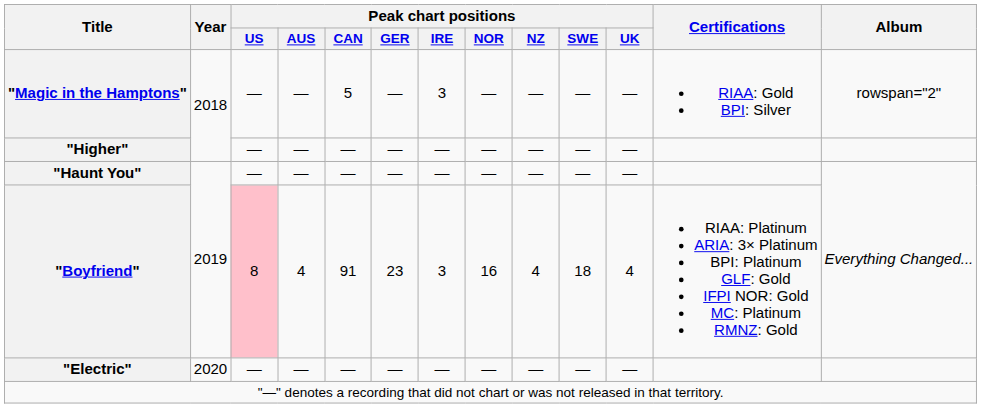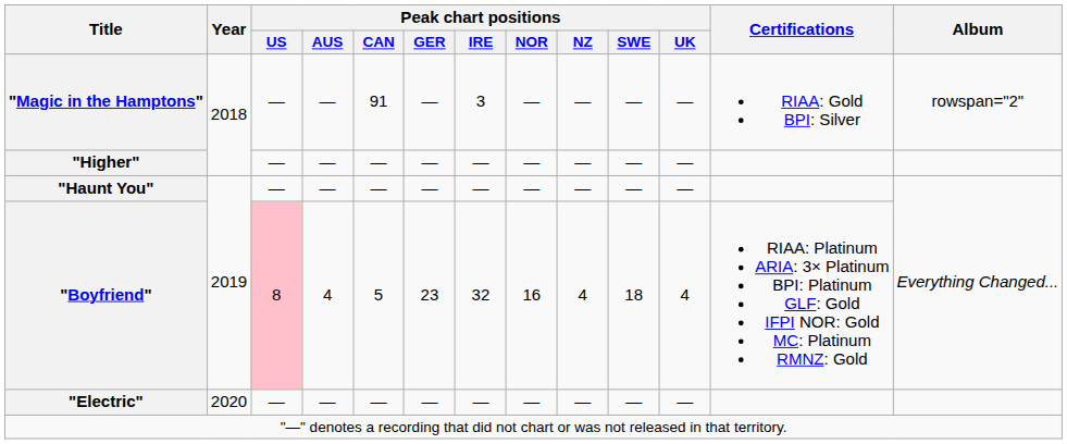"Magic in the Hamptons" | Peak chart positions / CAN: 5 -> 91
"Boyfriend" | Peak chart positions / CAN: 91 -> 5
"Boyfriend" | Peak chart positions / IRE: 3 -> 32
